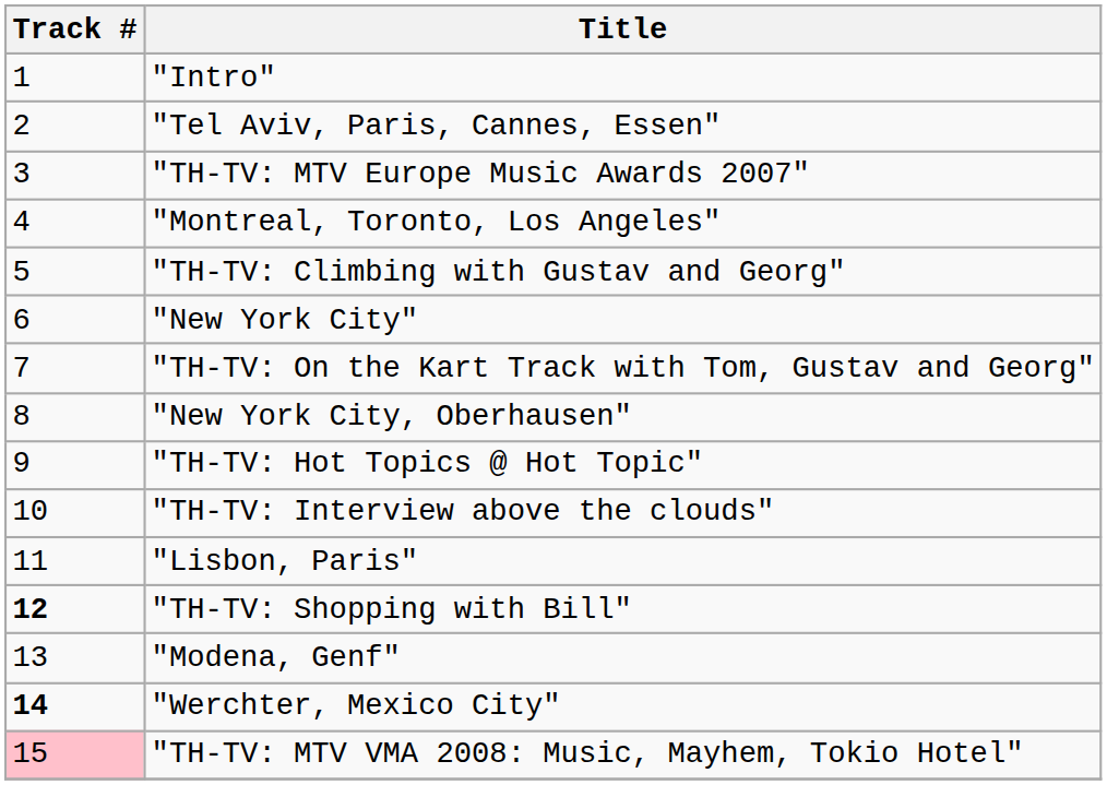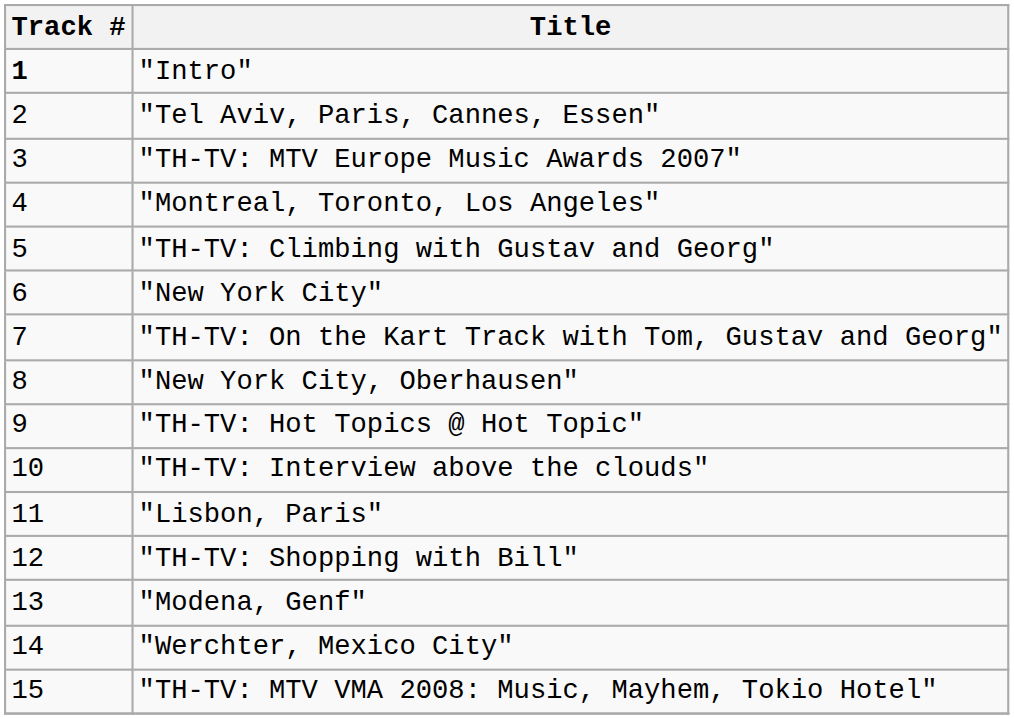"Intro" | Track #: normal -> bold
"TH-TV: Shopping with Bill" | Track #: bold -> normal
"Werchter, Mexico City" | Track #: bold -> normal
"TH-TV: MTV VMA 2008: Music, Mayhem, Tokio Hotel" | Track #: pink background -> no background
